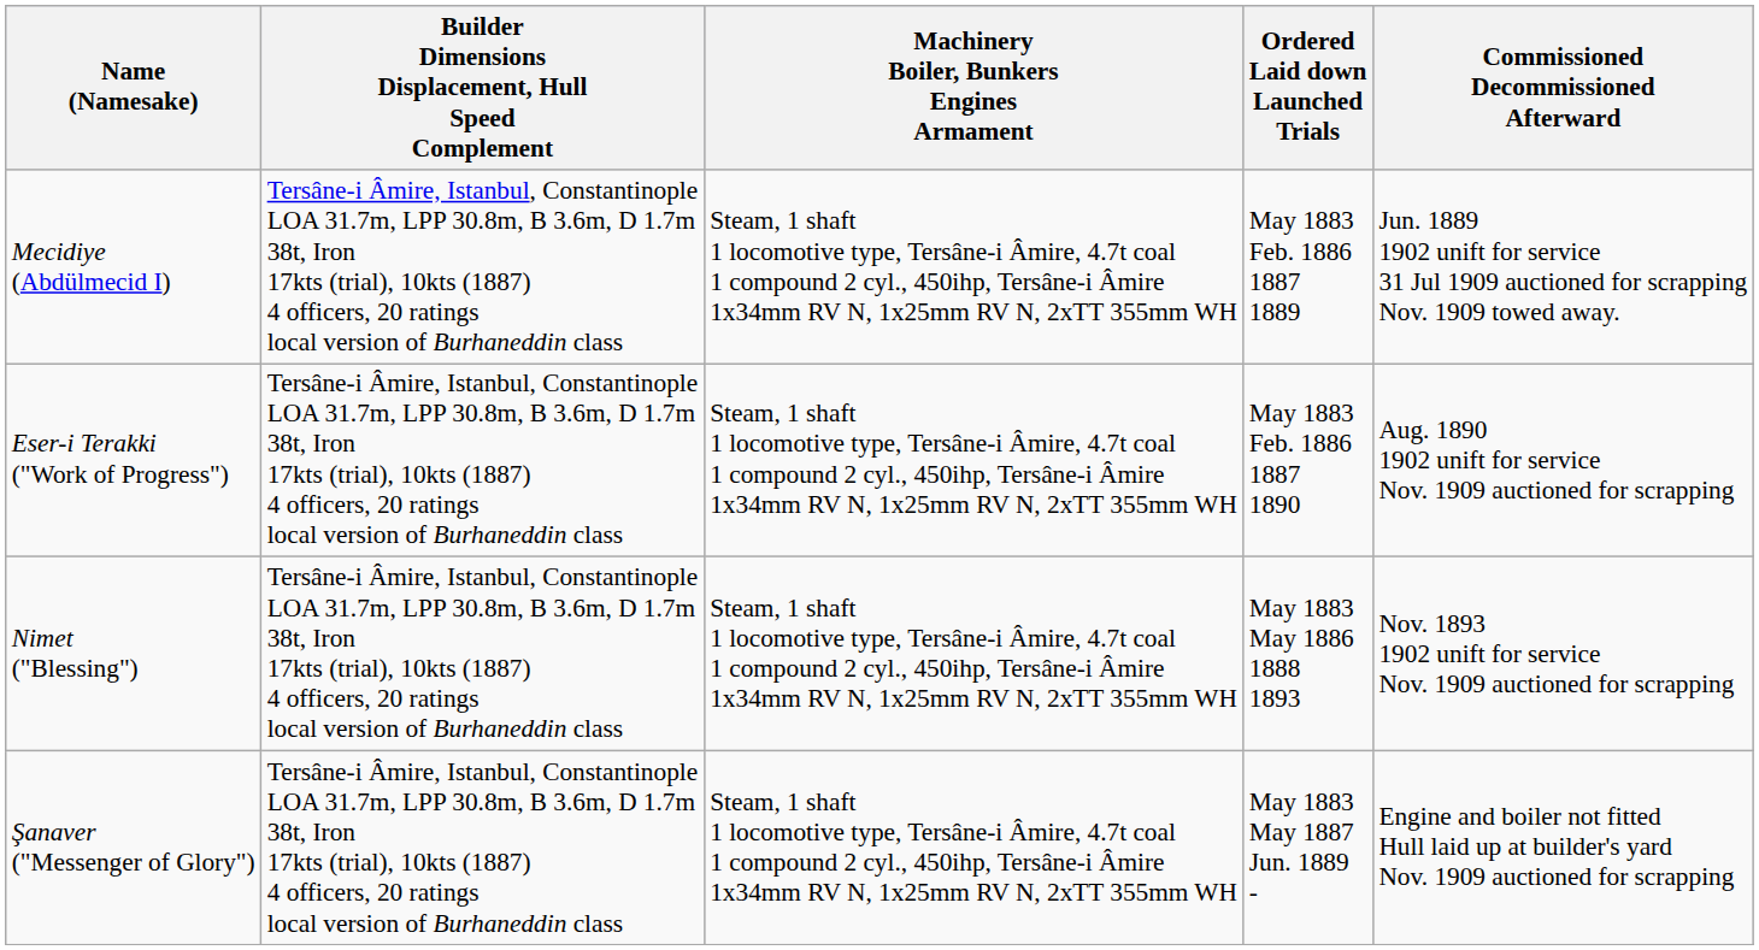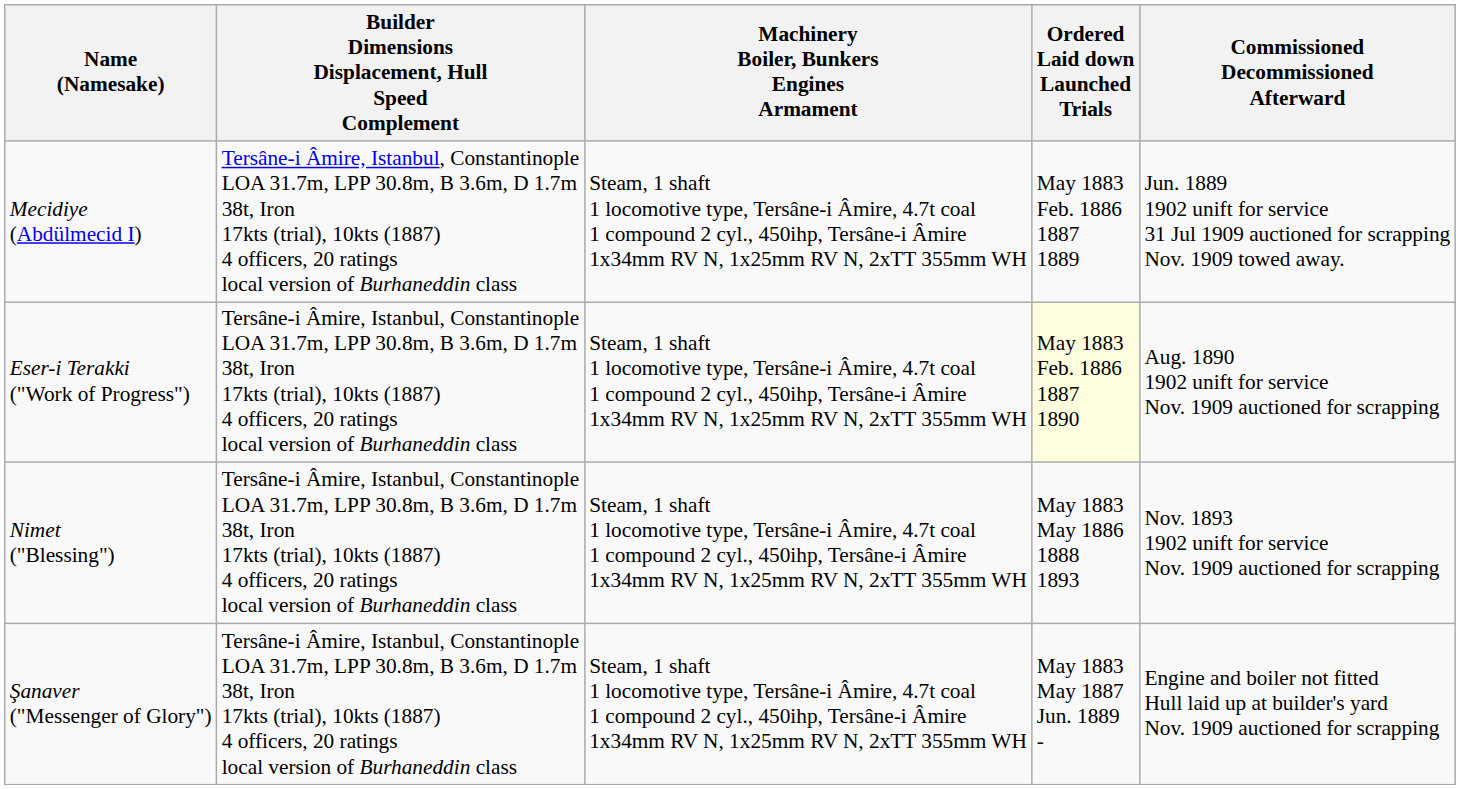Eser-i Terakki ("Work of Progress") | Ordered Laid down Launched Trials: no background -> lightyellow background
